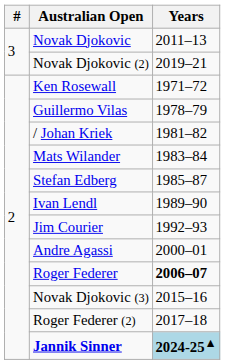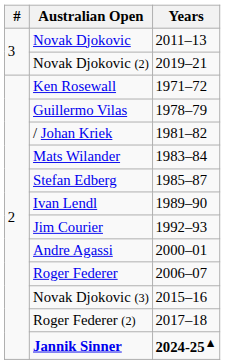Roger Federer | Years: bold -> normal
Jannik Sinner | Years: lightblue background -> no background
